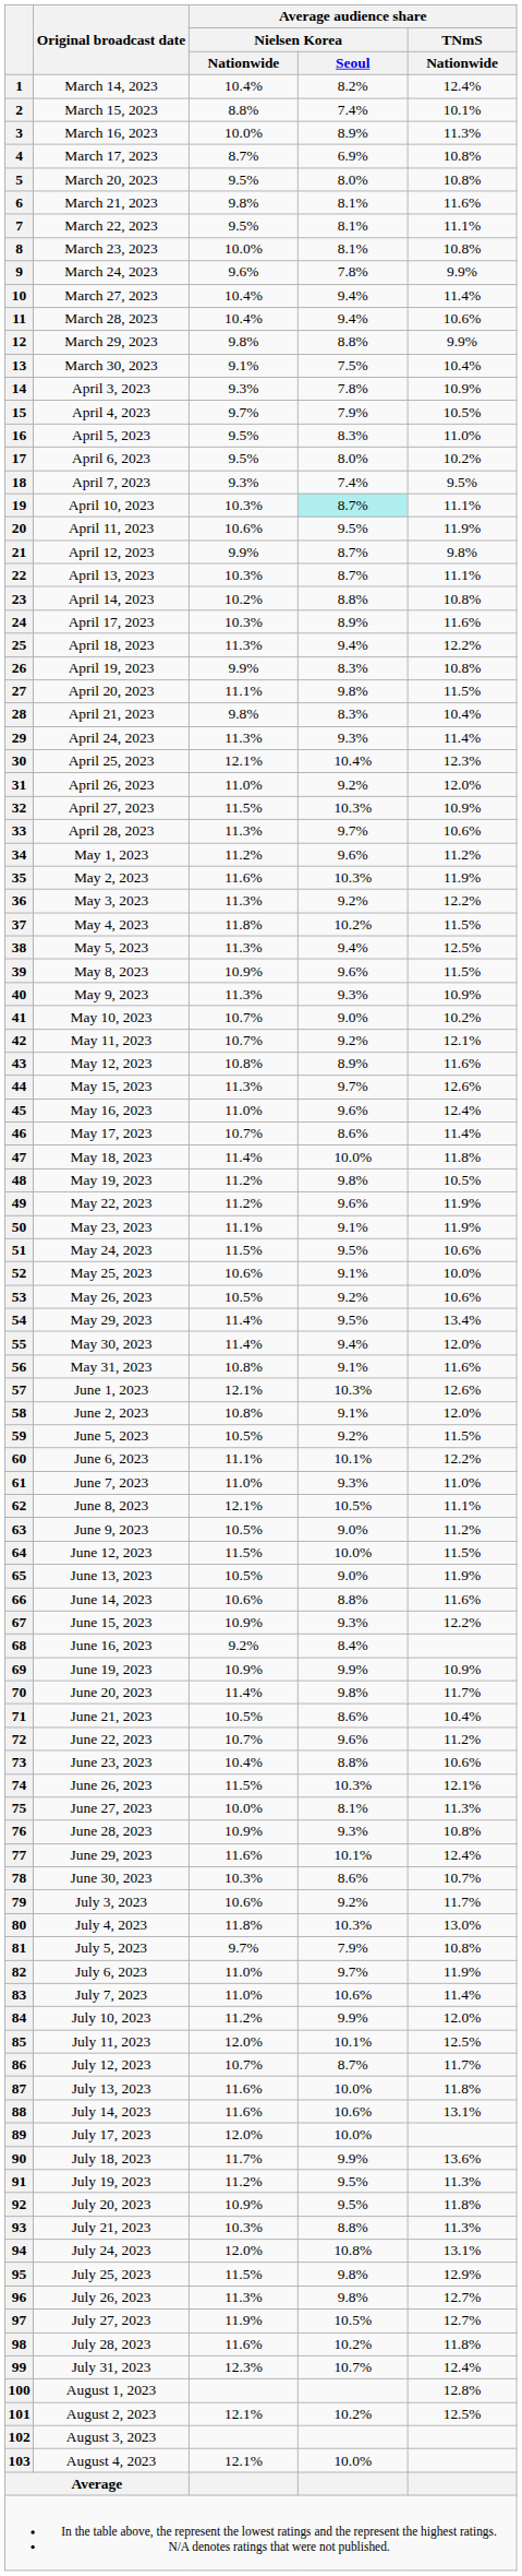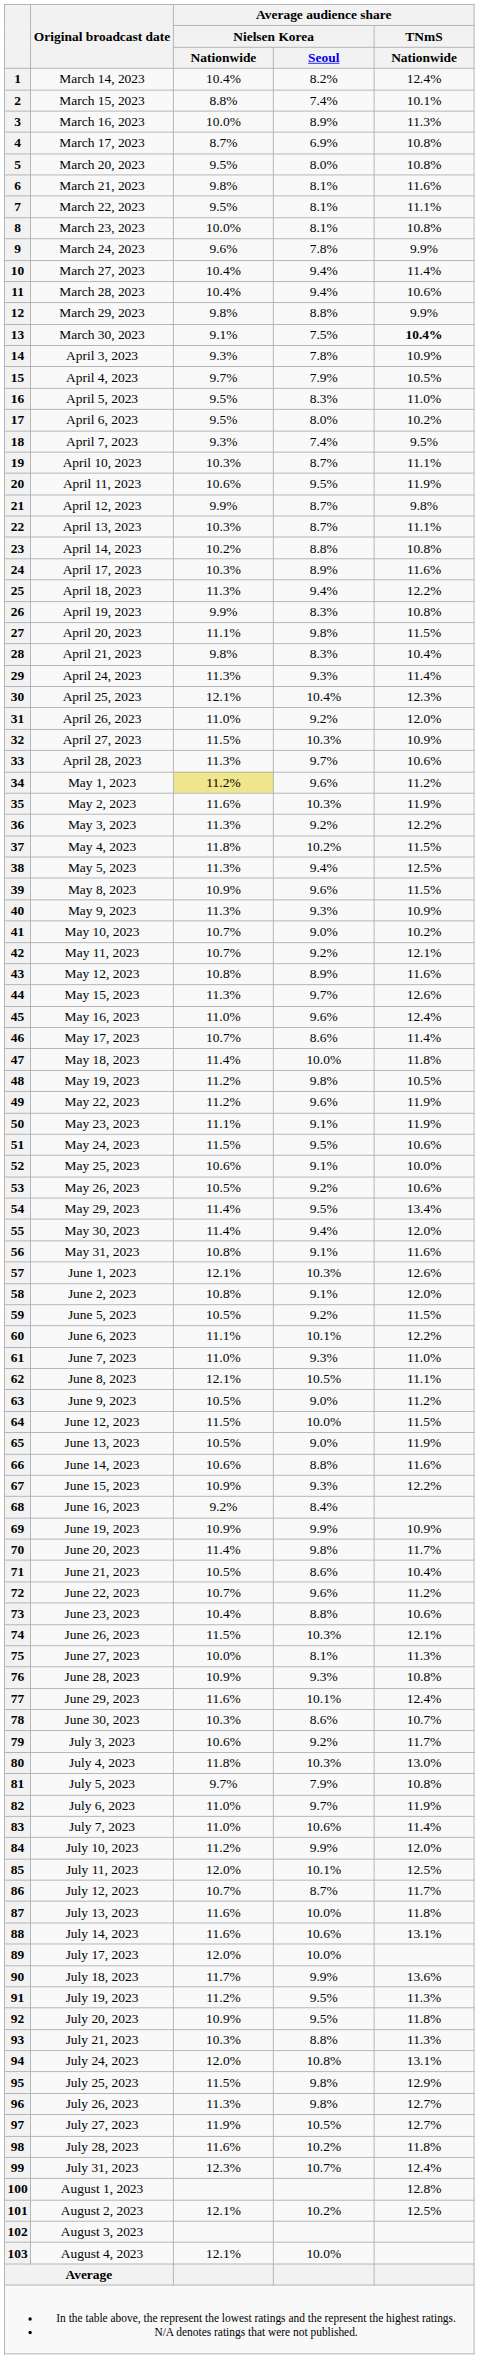13 | Average audience share / TNmS / Nationwide: normal -> bold
19 | Average audience share / Nielsen Korea / Seoul: paleturquoise background -> no background
34 | Average audience share / Nielsen Korea / Nationwide: no background -> khaki background
